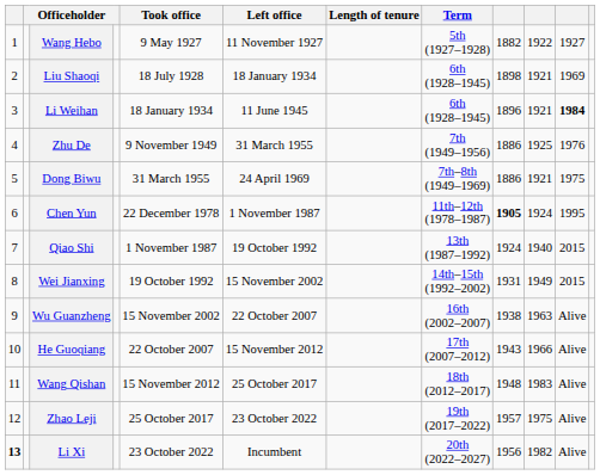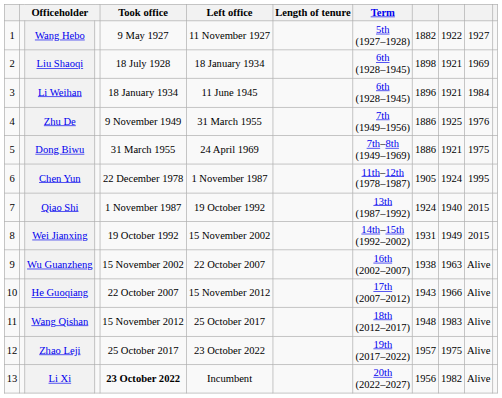Li Weihan | column 11: bold -> normal
Chen Yun | column 9: bold -> normal
Li Xi | column 1: bold -> normal
Li Xi | Took office: normal -> bold
